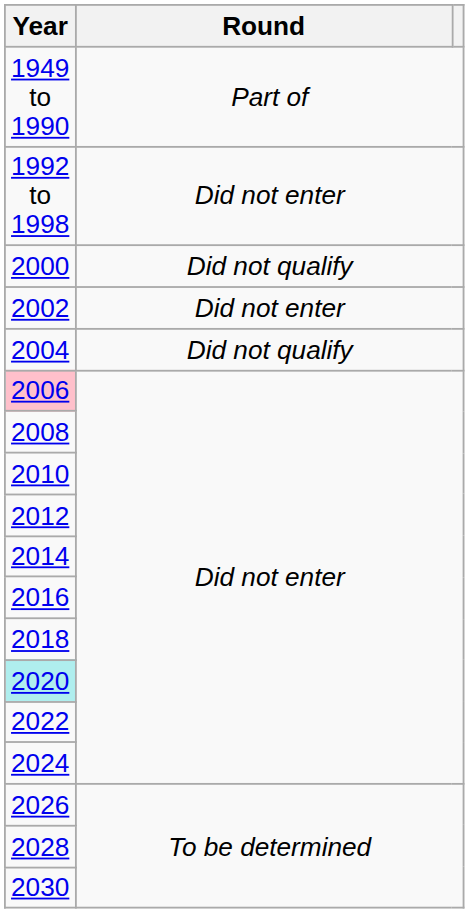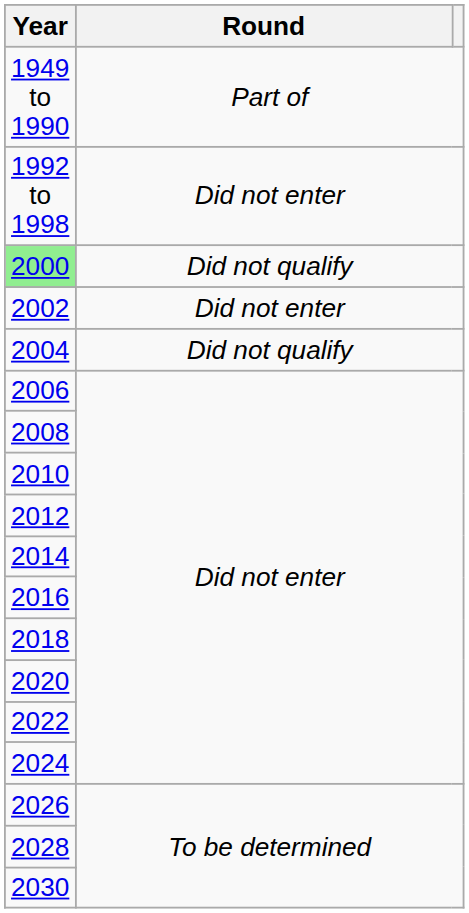2000 | Year: no background -> lightgreen background
2006 | Year: pink background -> no background
2020 | Year: paleturquoise background -> no background
